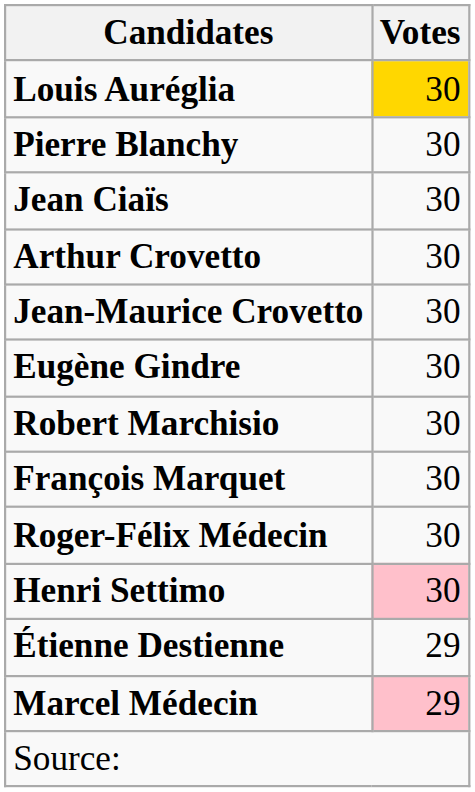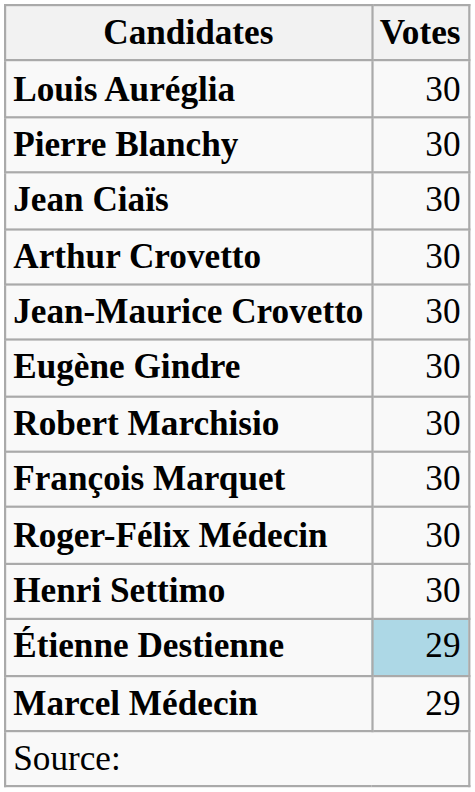Louis Auréglia | Votes: gold background -> no background
Henri Settimo | Votes: pink background -> no background
Étienne Destienne | Votes: no background -> lightblue background
Marcel Médecin | Votes: pink background -> no background
